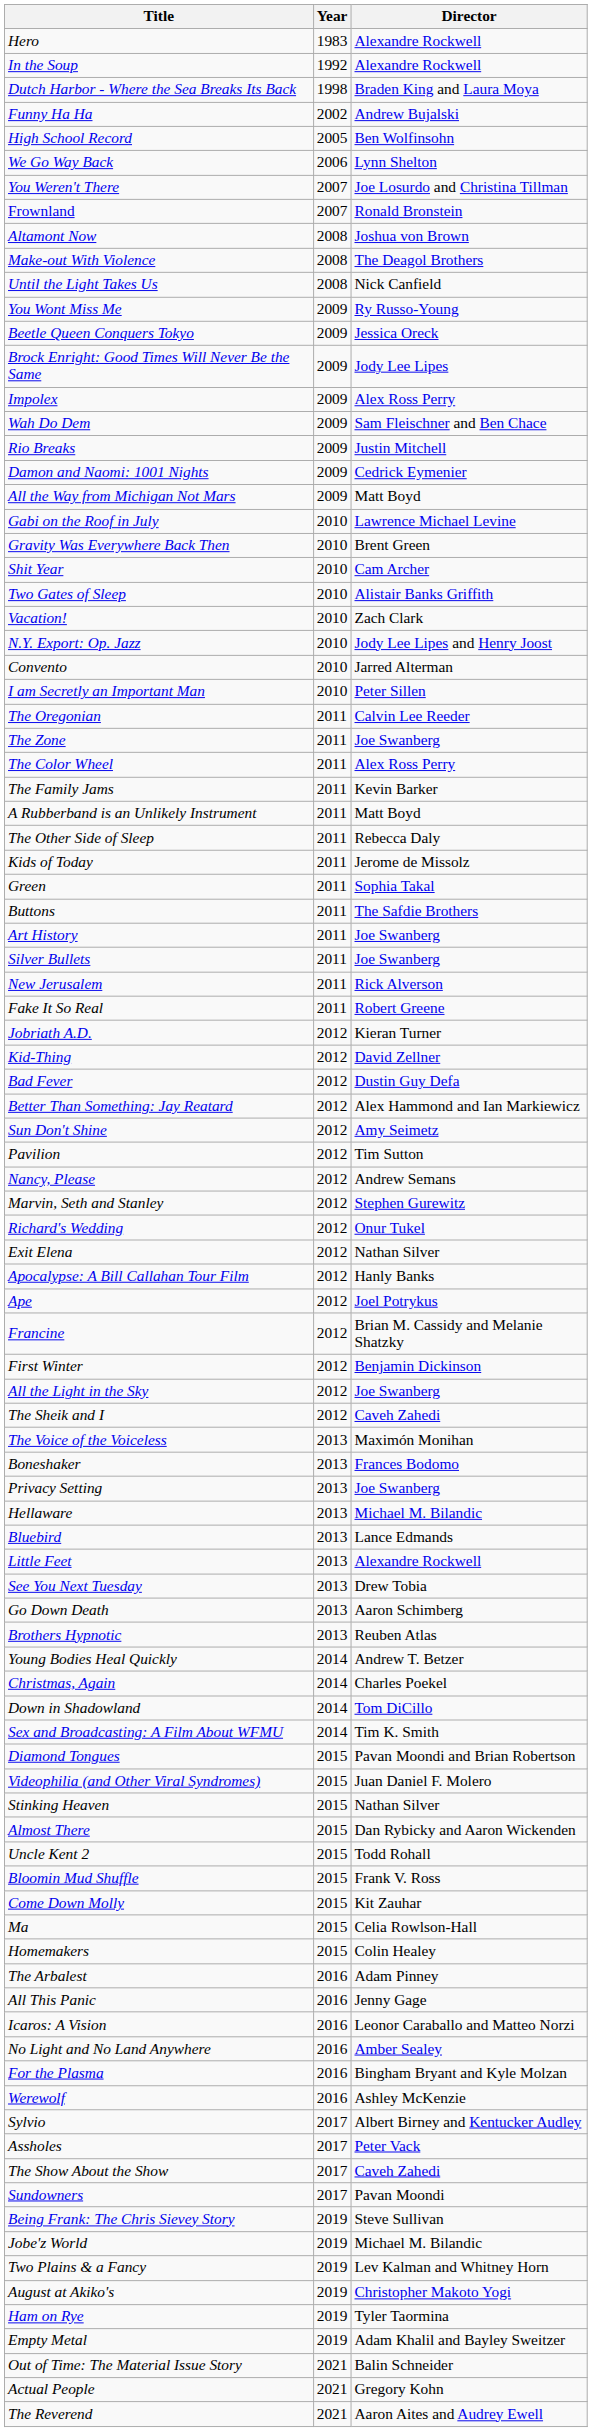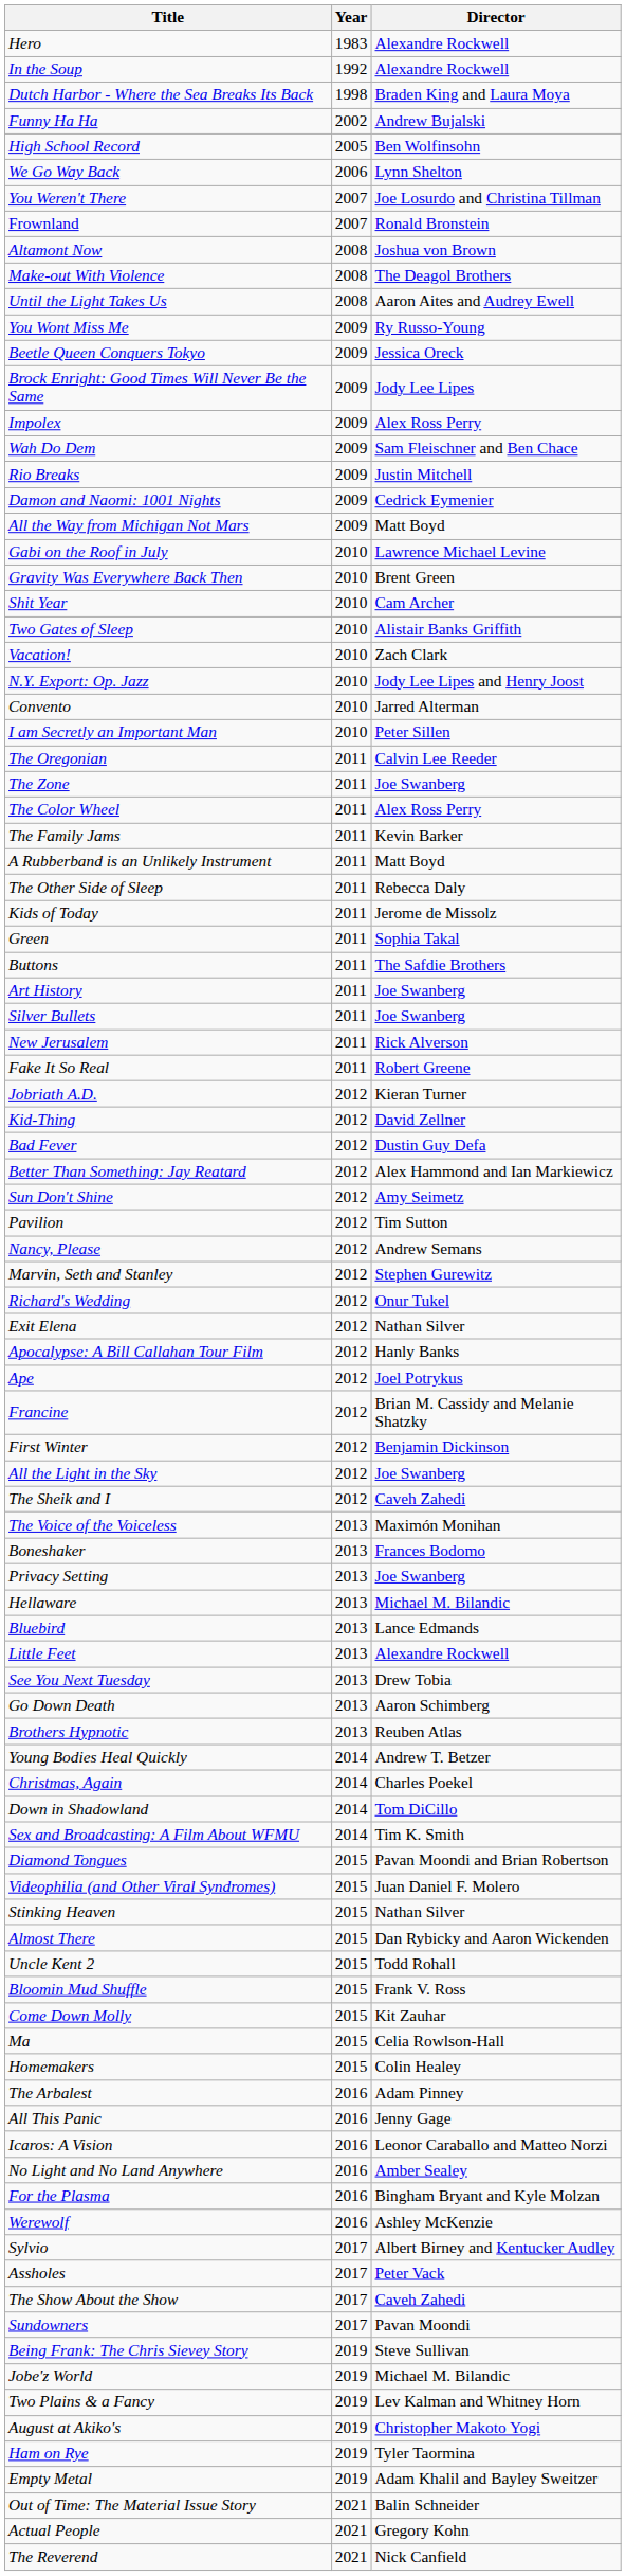Until the Light Takes Us | Director: Nick Canfield -> Aaron Aites and Audrey Ewell
The Reverend | Director: Aaron Aites and Audrey Ewell -> Nick Canfield
